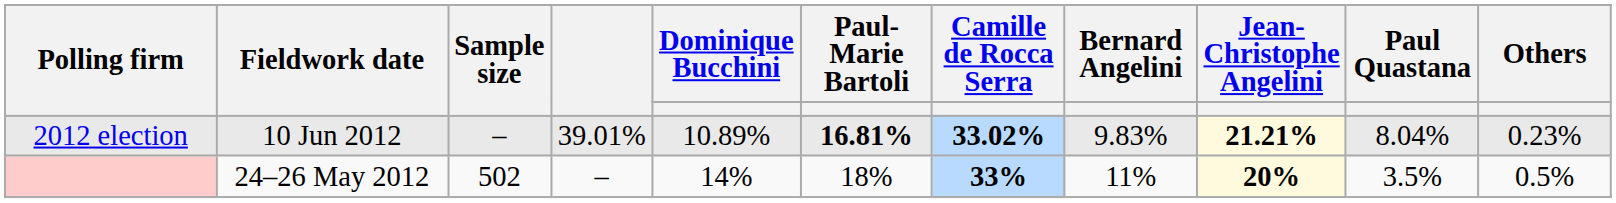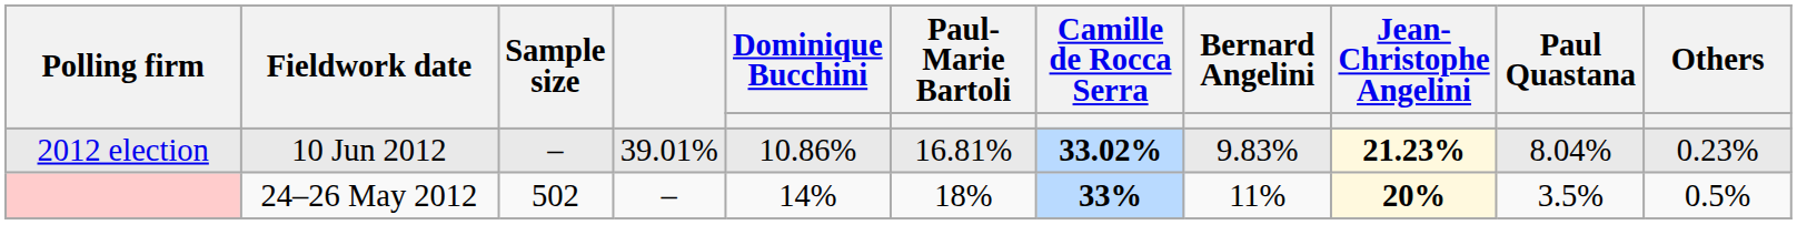2012 election | Dominique Bucchini: 10.89% -> 10.86%
2012 election | Paul-Marie Bartoli: bold -> normal
2012 election | Jean-Christophe Angelini: 21.21% -> 21.23%
